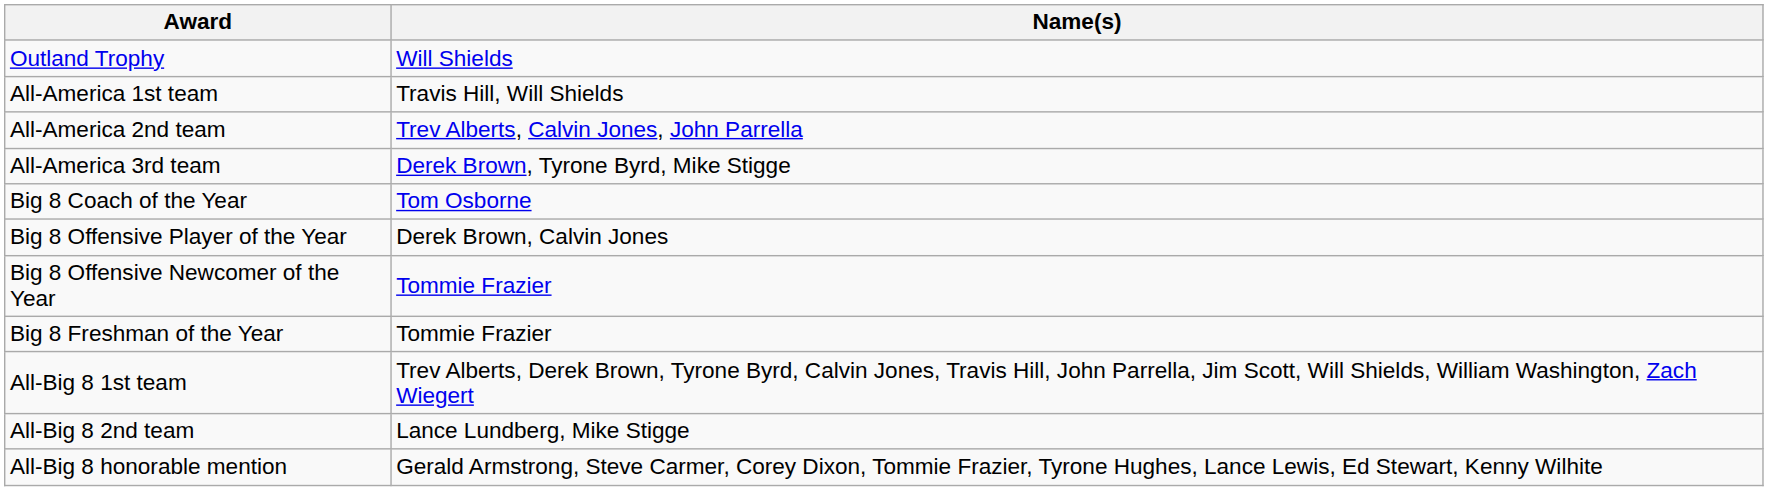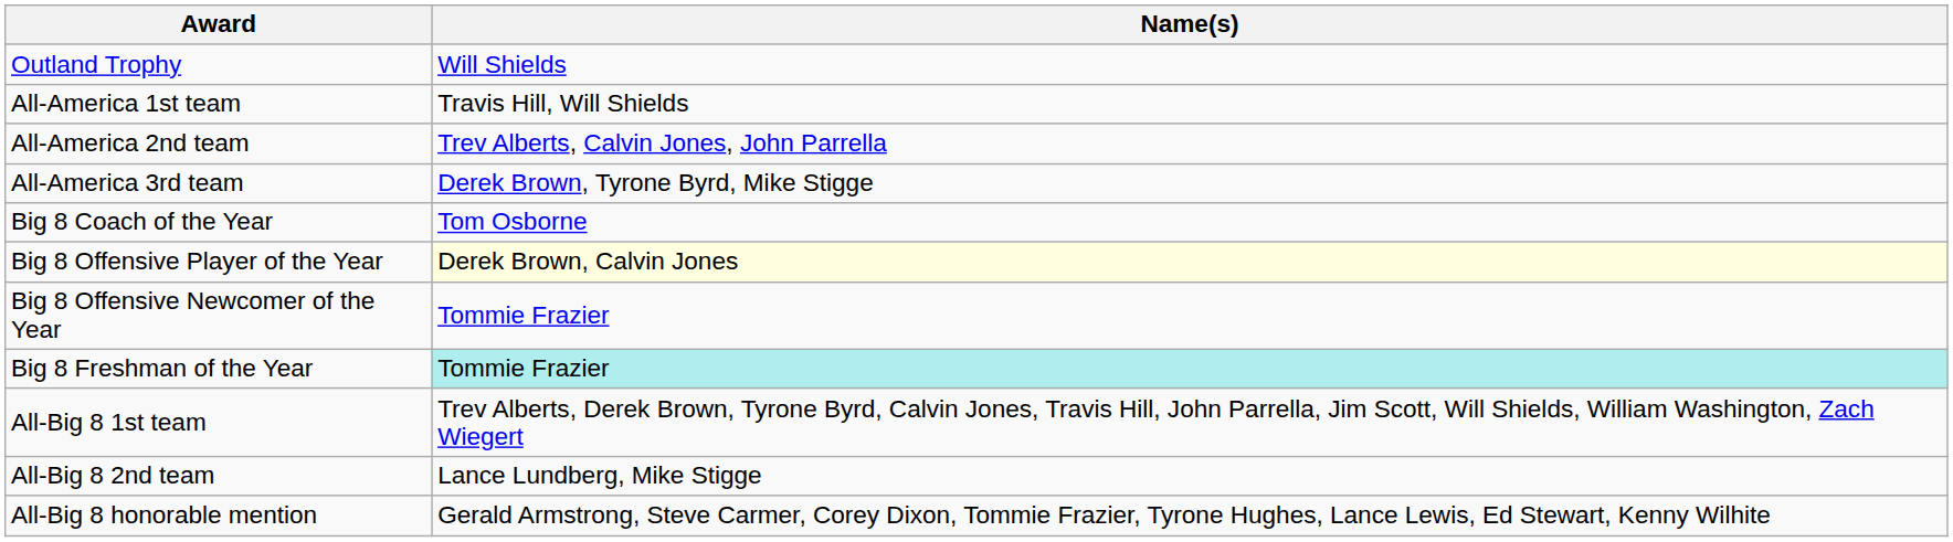Big 8 Offensive Player of the Year | Name(s): no background -> lightyellow background
Big 8 Freshman of the Year | Name(s): no background -> paleturquoise background
